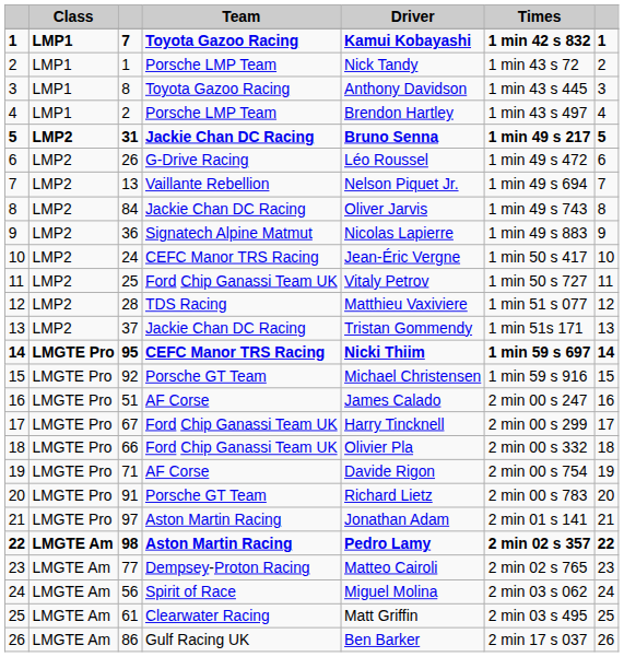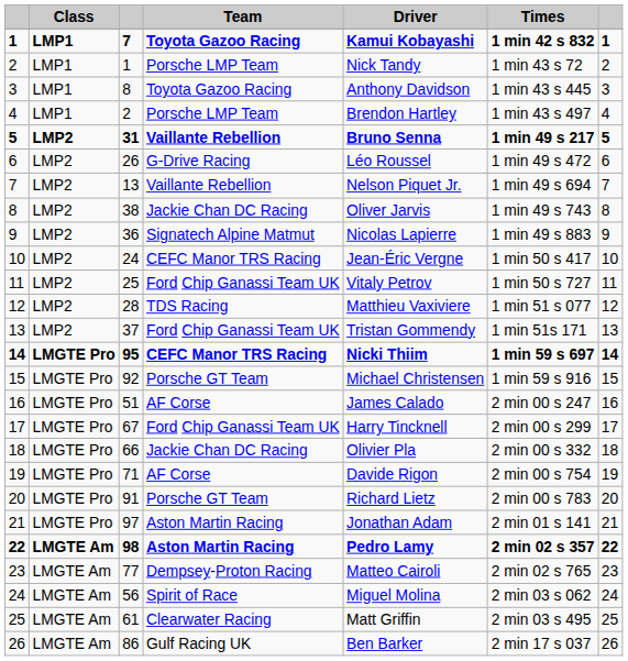row 6 | Team: Jackie Chan DC Racing -> Vaillante Rebellion
row 9 | column 3: 84 -> 38
row 14 | Team: Jackie Chan DC Racing -> Ford Chip Ganassi Team UK
row 19 | Team: Ford Chip Ganassi Team UK -> Jackie Chan DC Racing
